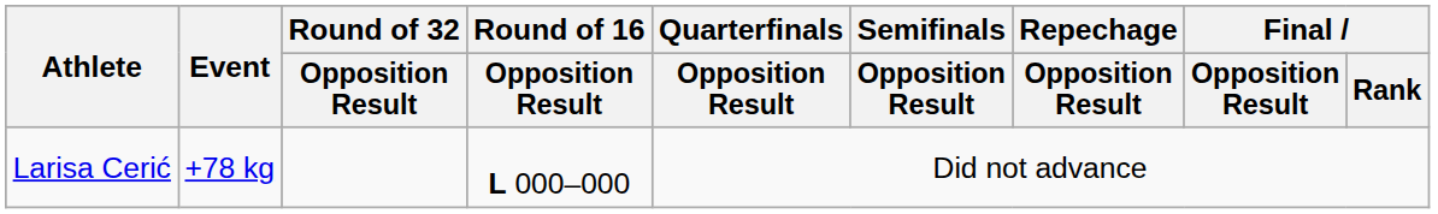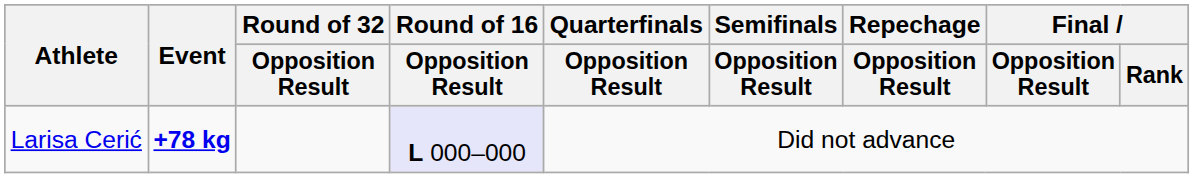Larisa Cerić | Event: normal -> bold
Larisa Cerić | Round of 16 / Opposition Result: no background -> lavender background
